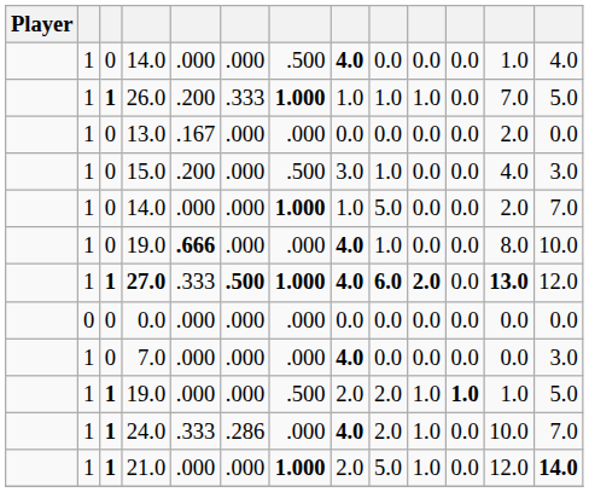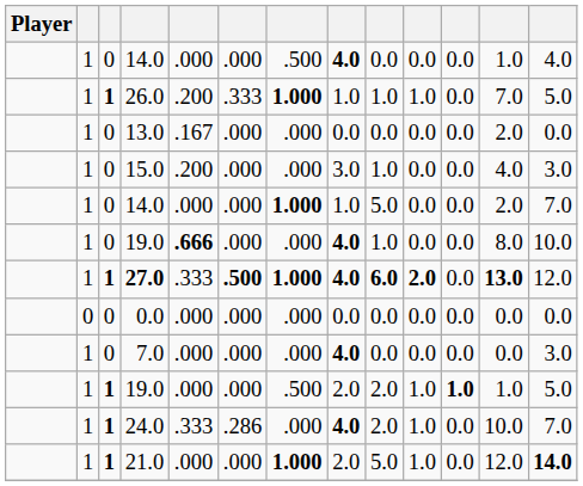15.0 | column 7: .500 -> .000
